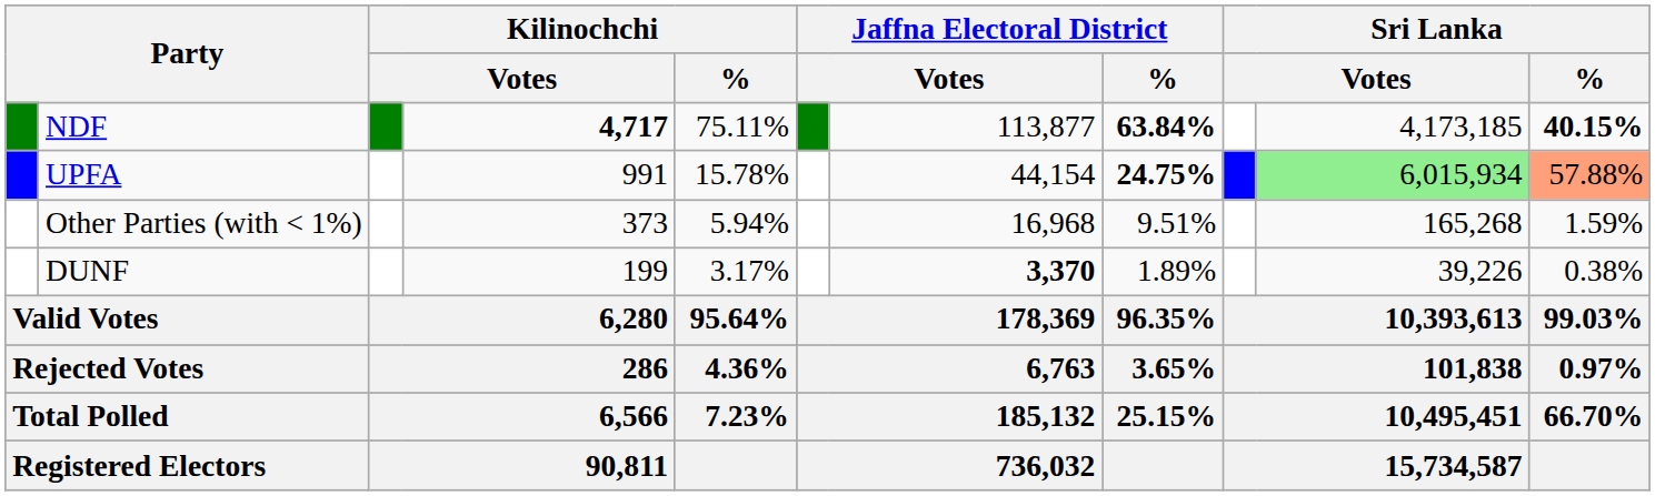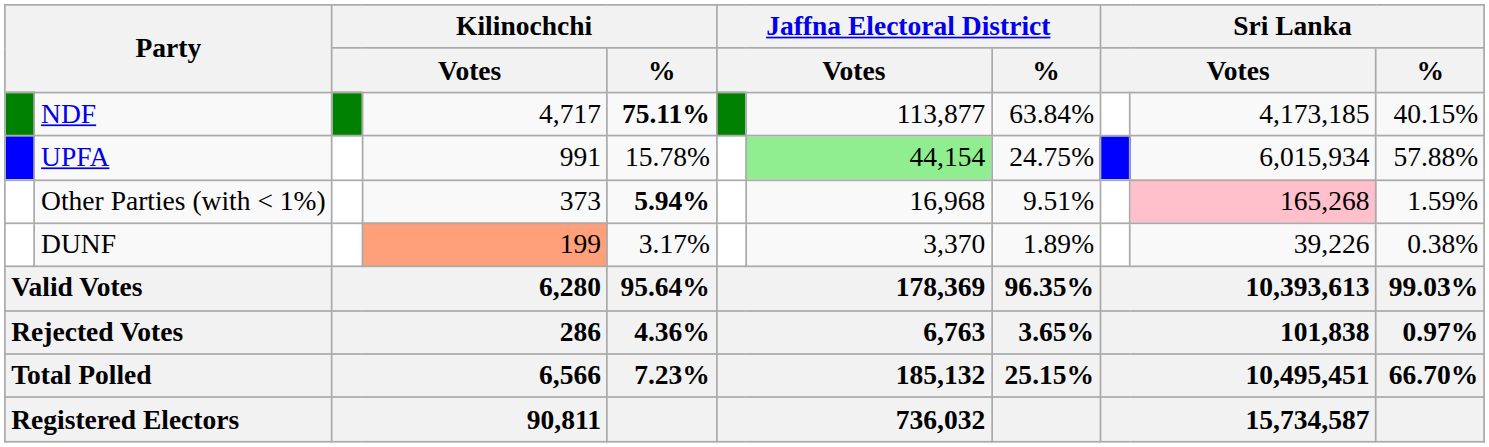NDF | column 4: bold -> normal
NDF | Kilinochchi / %: normal -> bold
NDF | Jaffna Electoral District / %: bold -> normal
NDF | Sri Lanka / %: bold -> normal
UPFA | column 7: no background -> lightgreen background
UPFA | Jaffna Electoral District / %: bold -> normal
UPFA | column 10: lightgreen background -> no background
UPFA | Sri Lanka / %: lightsalmon background -> no background
Other Parties (with < 1%) | Kilinochchi / %: normal -> bold
Other Parties (with < 1%) | column 10: no background -> pink background
DUNF | column 4: no background -> lightsalmon background
DUNF | column 7: bold -> normal
